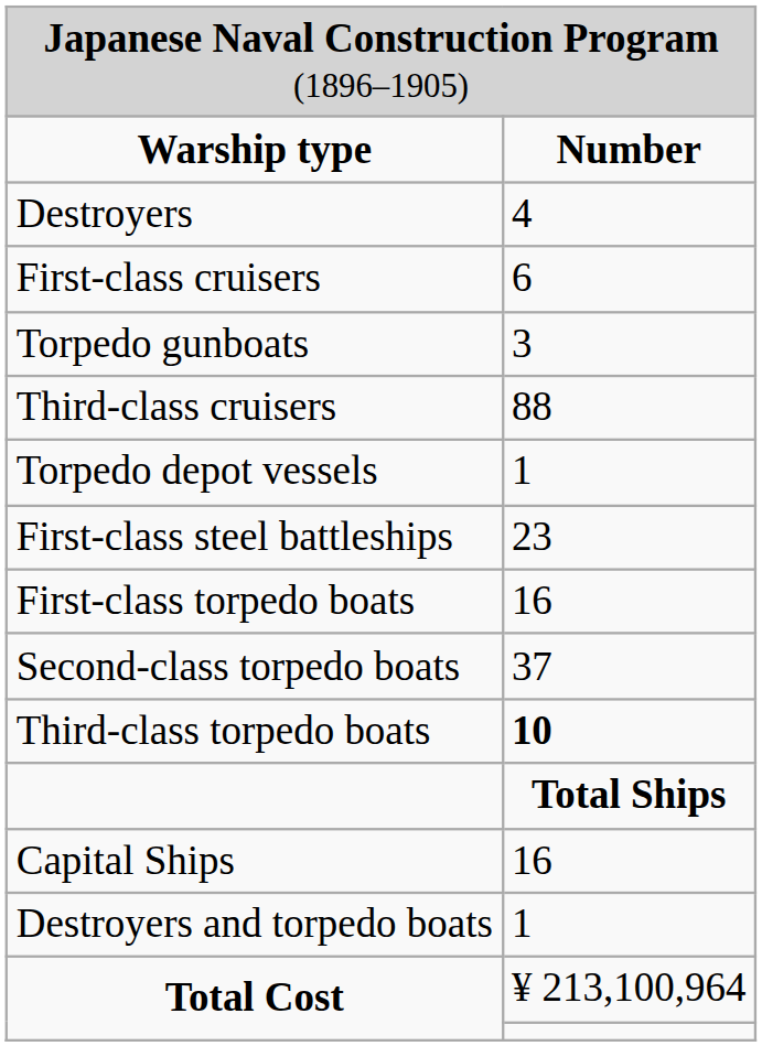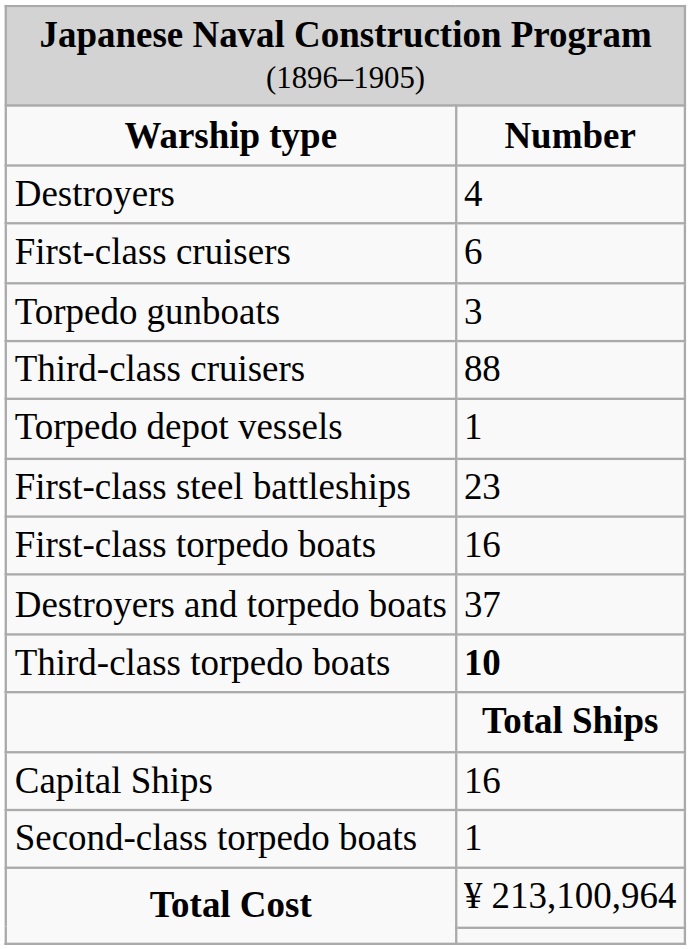row 10 | column 1: Second-class torpedo boats -> Destroyers and torpedo boats
row 14 | column 1: Destroyers and torpedo boats -> Second-class torpedo boats
